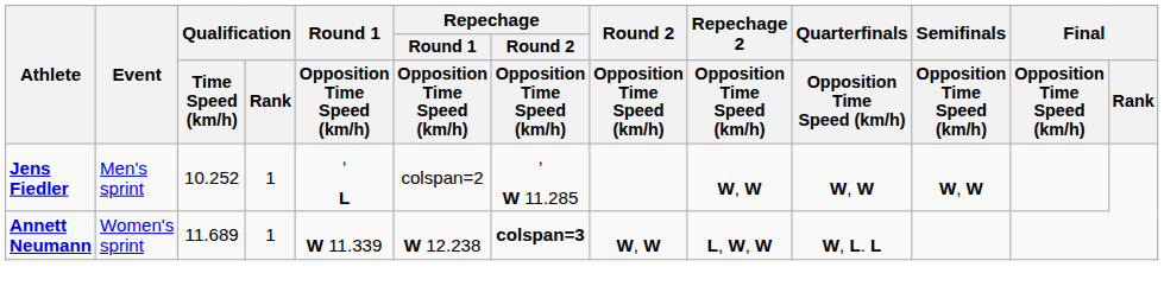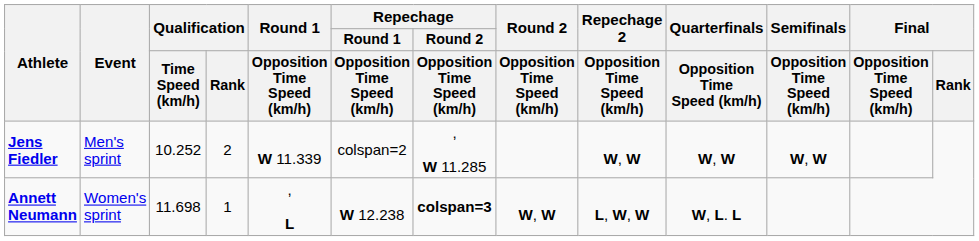Jens Fiedler | Qualification / Rank: 1 -> 2
Jens Fiedler | Round 1 / Opposition Time Speed (km/h): , L -> W 11.339
Annett Neumann | Qualification / Time Speed (km/h): 11.689 -> 11.698
Annett Neumann | Round 1 / Opposition Time Speed (km/h): W 11.339 -> , L
